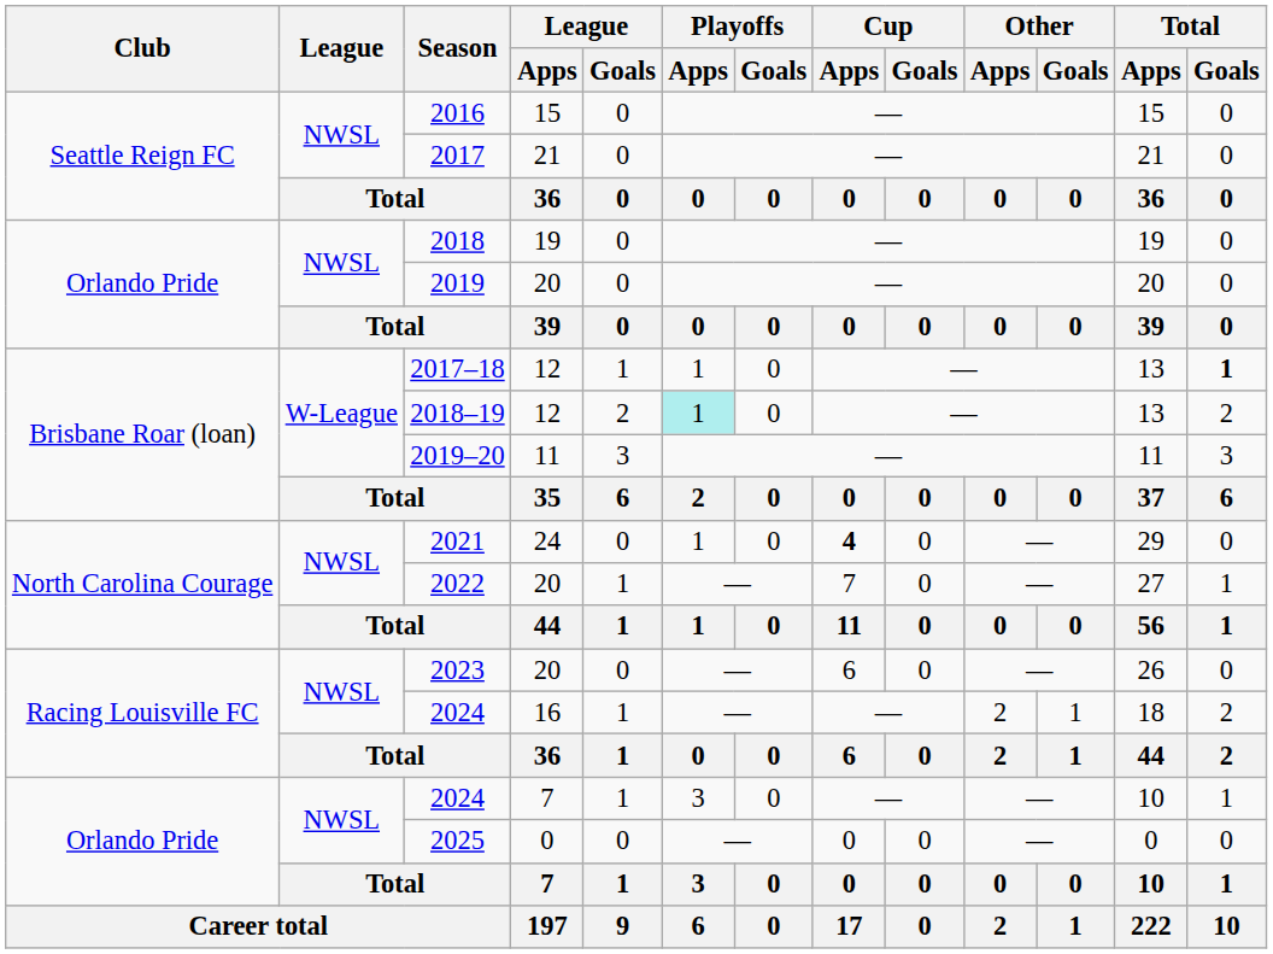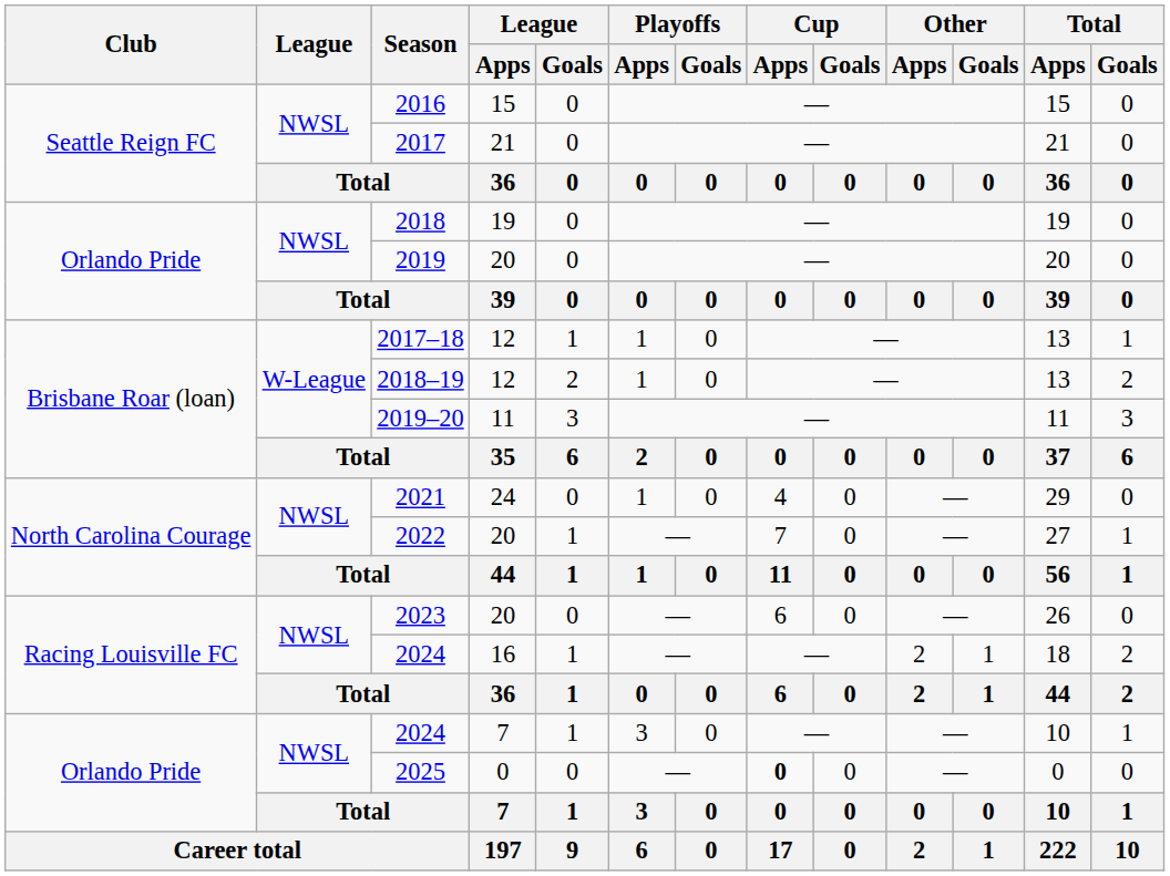2017–18 | Total / Goals: bold -> normal
2018–19 | Playoffs / Apps: paleturquoise background -> no background
2021 | Cup / Apps: bold -> normal
2025 | Cup / Apps: normal -> bold
